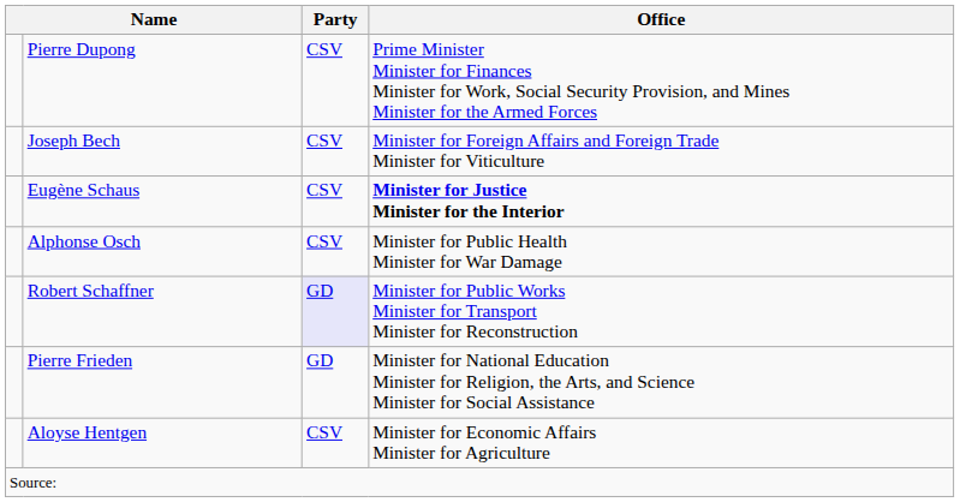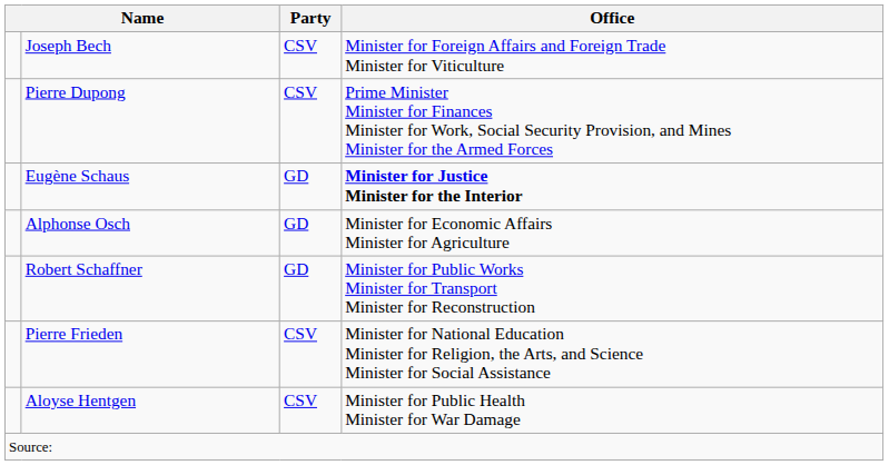rows swapped: Pierre Dupong <-> Joseph Bech
Eugène Schaus | Party: CSV -> GD
Alphonse Osch | Party: CSV -> GD
Alphonse Osch | Office: Minister for Public Health Minister for War Damage -> Minister for Economic Affairs Minister for Agriculture
Robert Schaffner | Party: lavender background -> no background
Pierre Frieden | Party: GD -> CSV
Aloyse Hentgen | Office: Minister for Economic Affairs Minister for Agriculture -> Minister for Public Health Minister for War Damage
